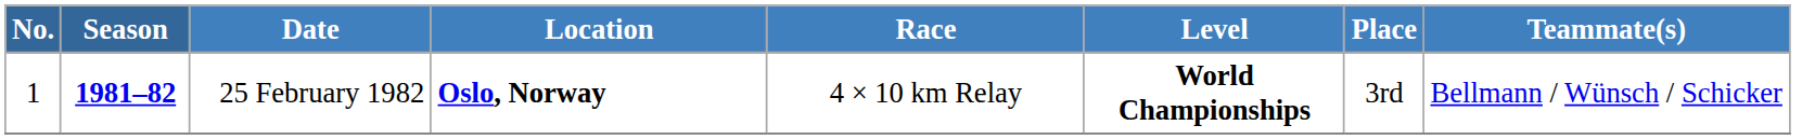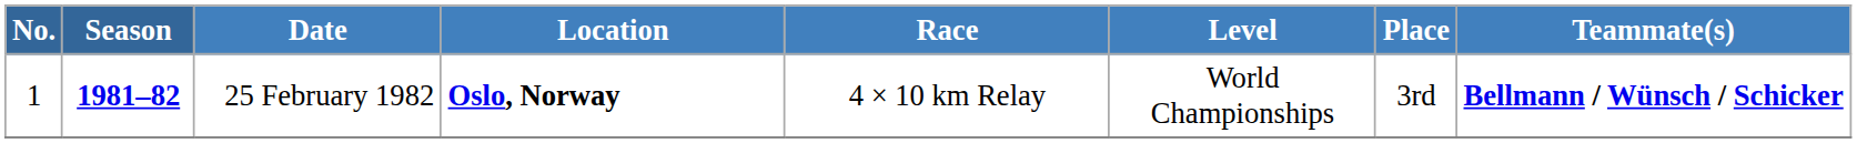25 February 1982 | Level: bold -> normal
25 February 1982 | Teammate(s): normal -> bold
